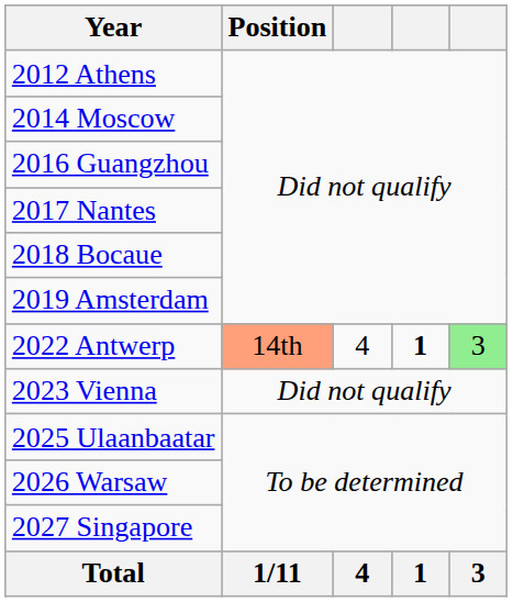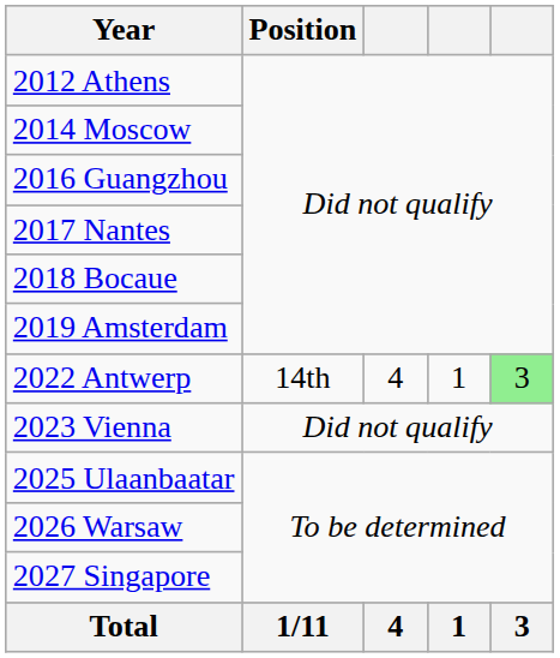2022 Antwerp | Position: lightsalmon background -> no background
2022 Antwerp | column 4: bold -> normal
